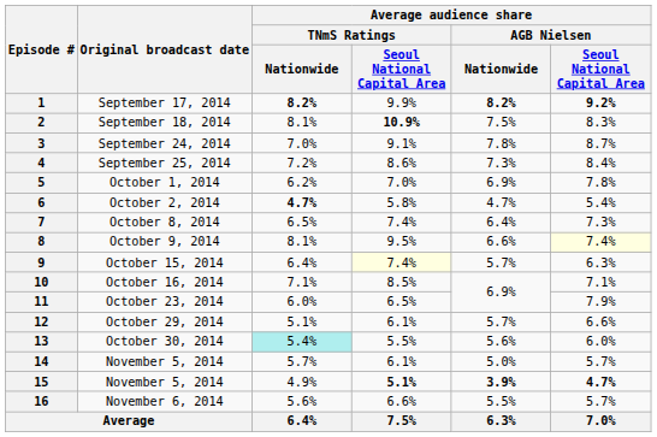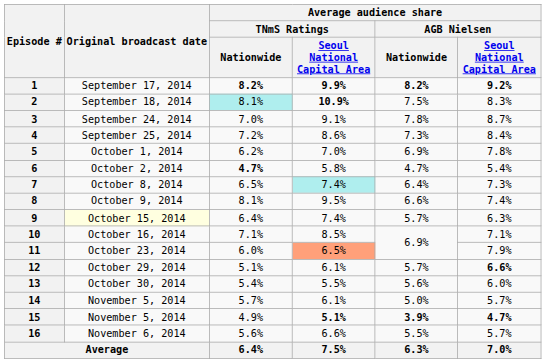1 | column 4: normal -> bold
2 | Average audience share / TNmS Ratings / Nationwide: no background -> paleturquoise background
7 | column 4: no background -> paleturquoise background
8 | column 6: lightyellow background -> no background
9 | Original broadcast date: no background -> lightyellow background
9 | column 4: lightyellow background -> no background
11 | column 4: no background -> lightsalmon background
12 | column 6: normal -> bold
13 | Average audience share / TNmS Ratings / Nationwide: paleturquoise background -> no background
